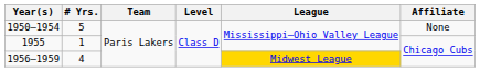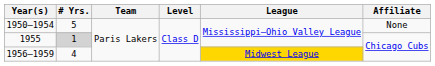1955 | # Yrs.: no background -> lightgrey background
